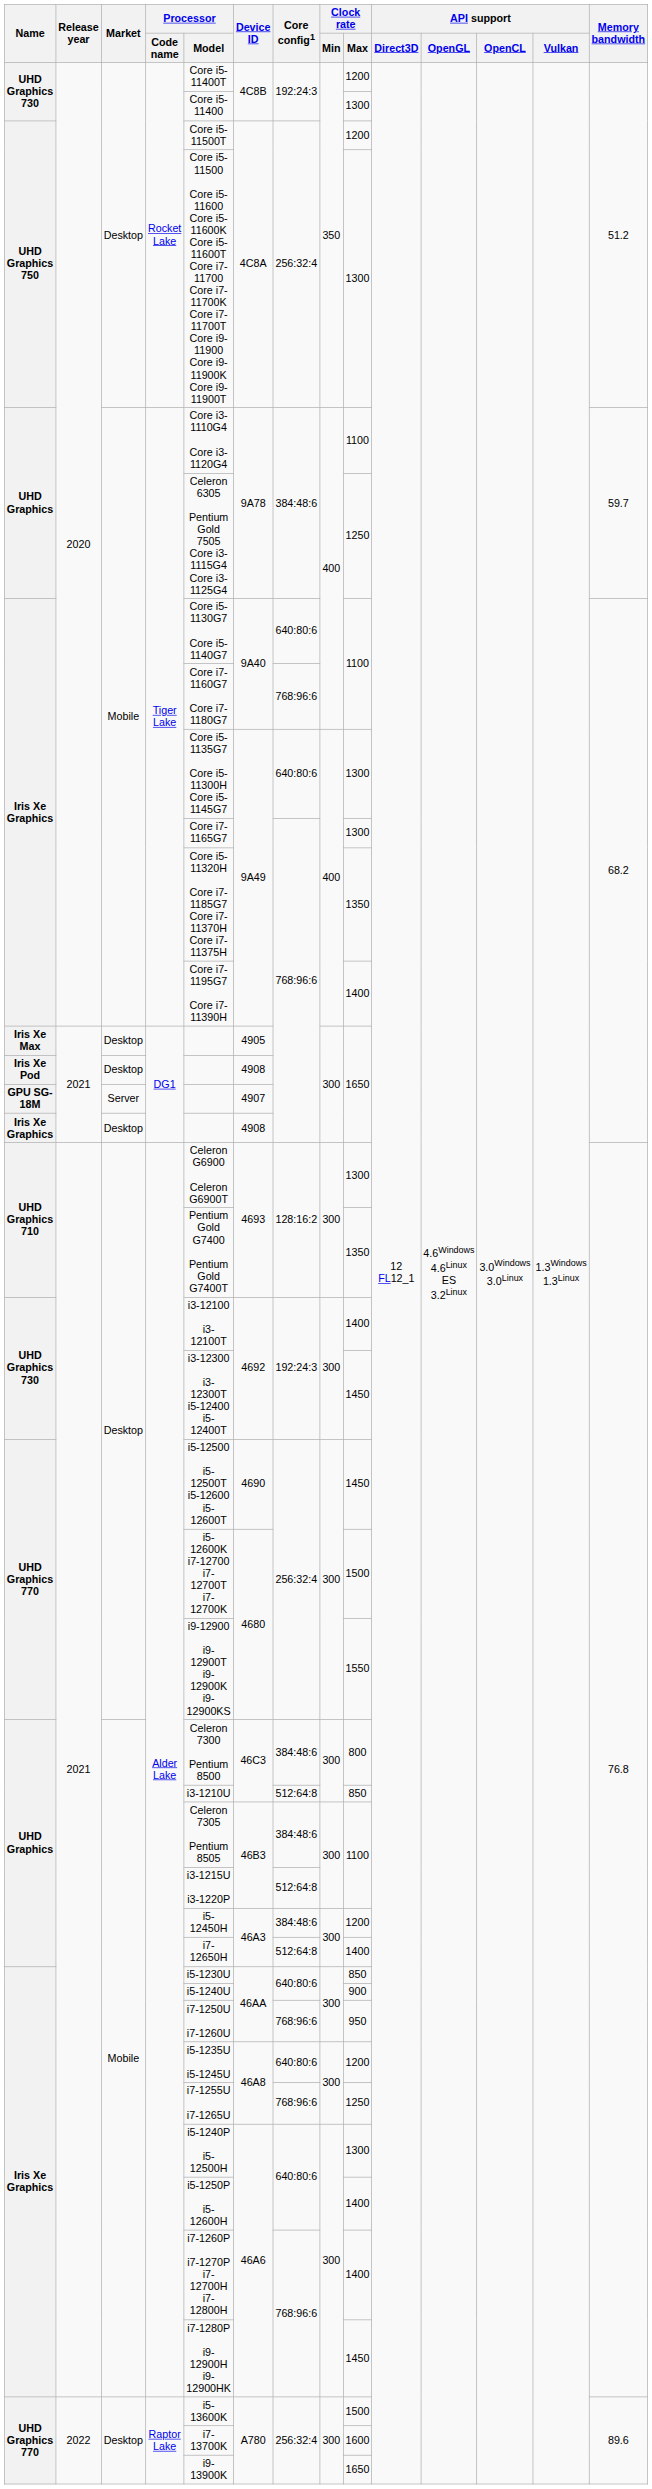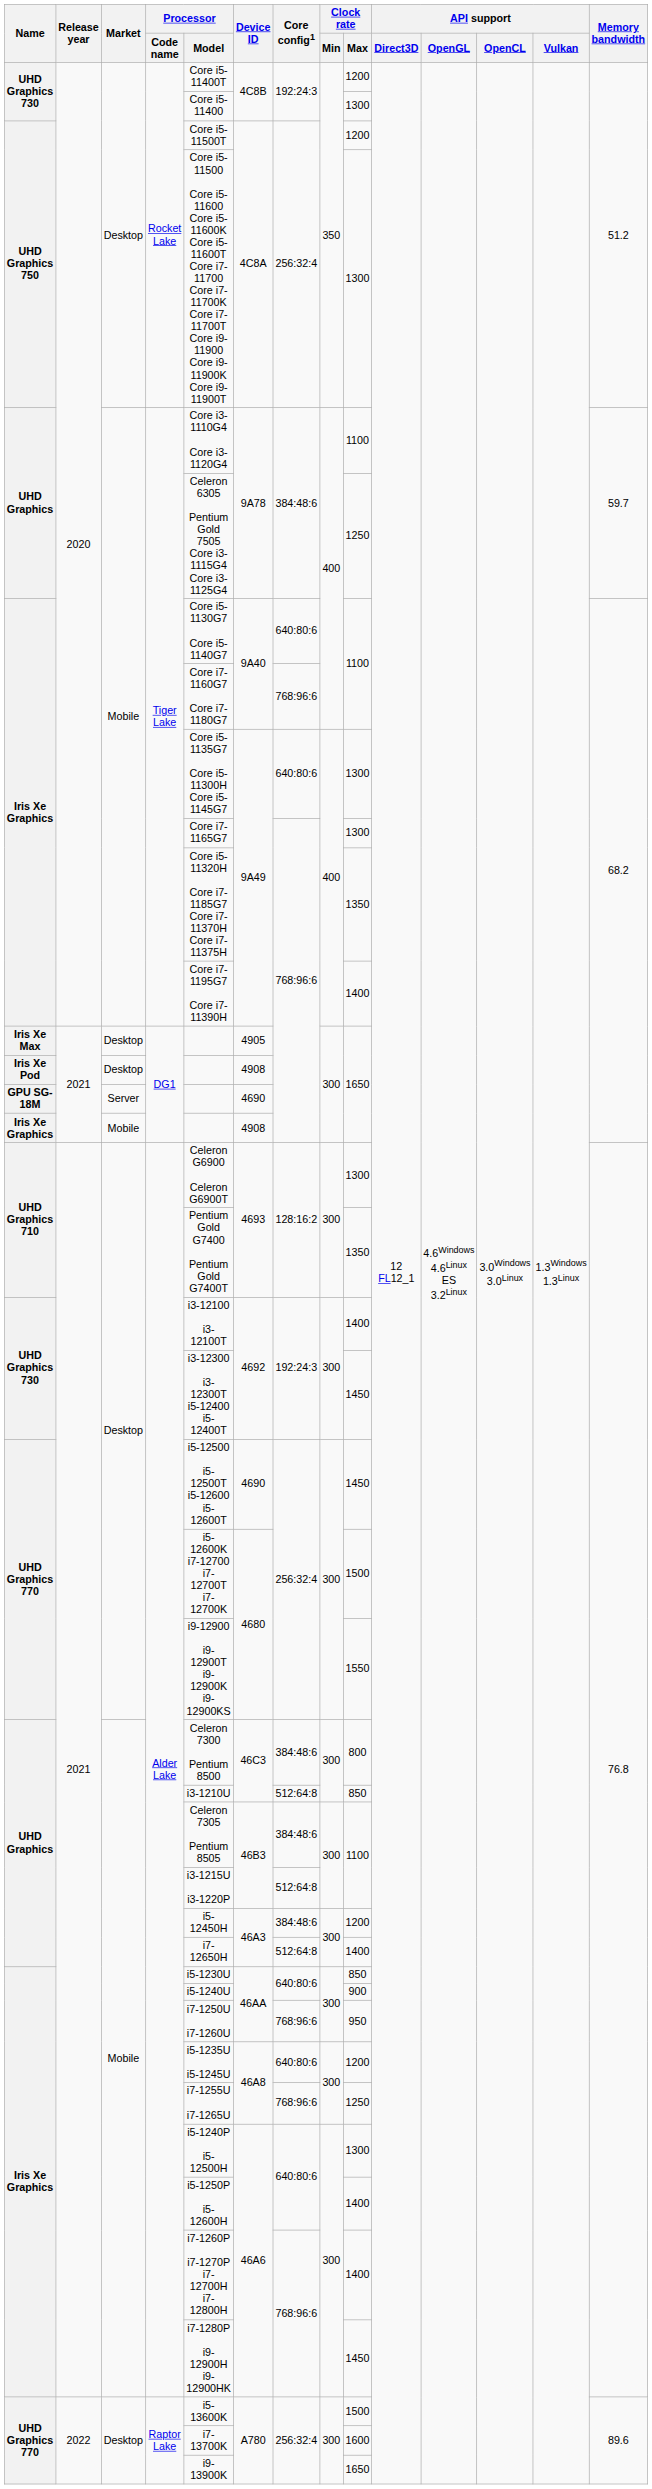GPU SG-18M | Device ID: 4907 -> 4690
Iris Xe Graphics / DG1 | Market: Desktop -> Mobile
